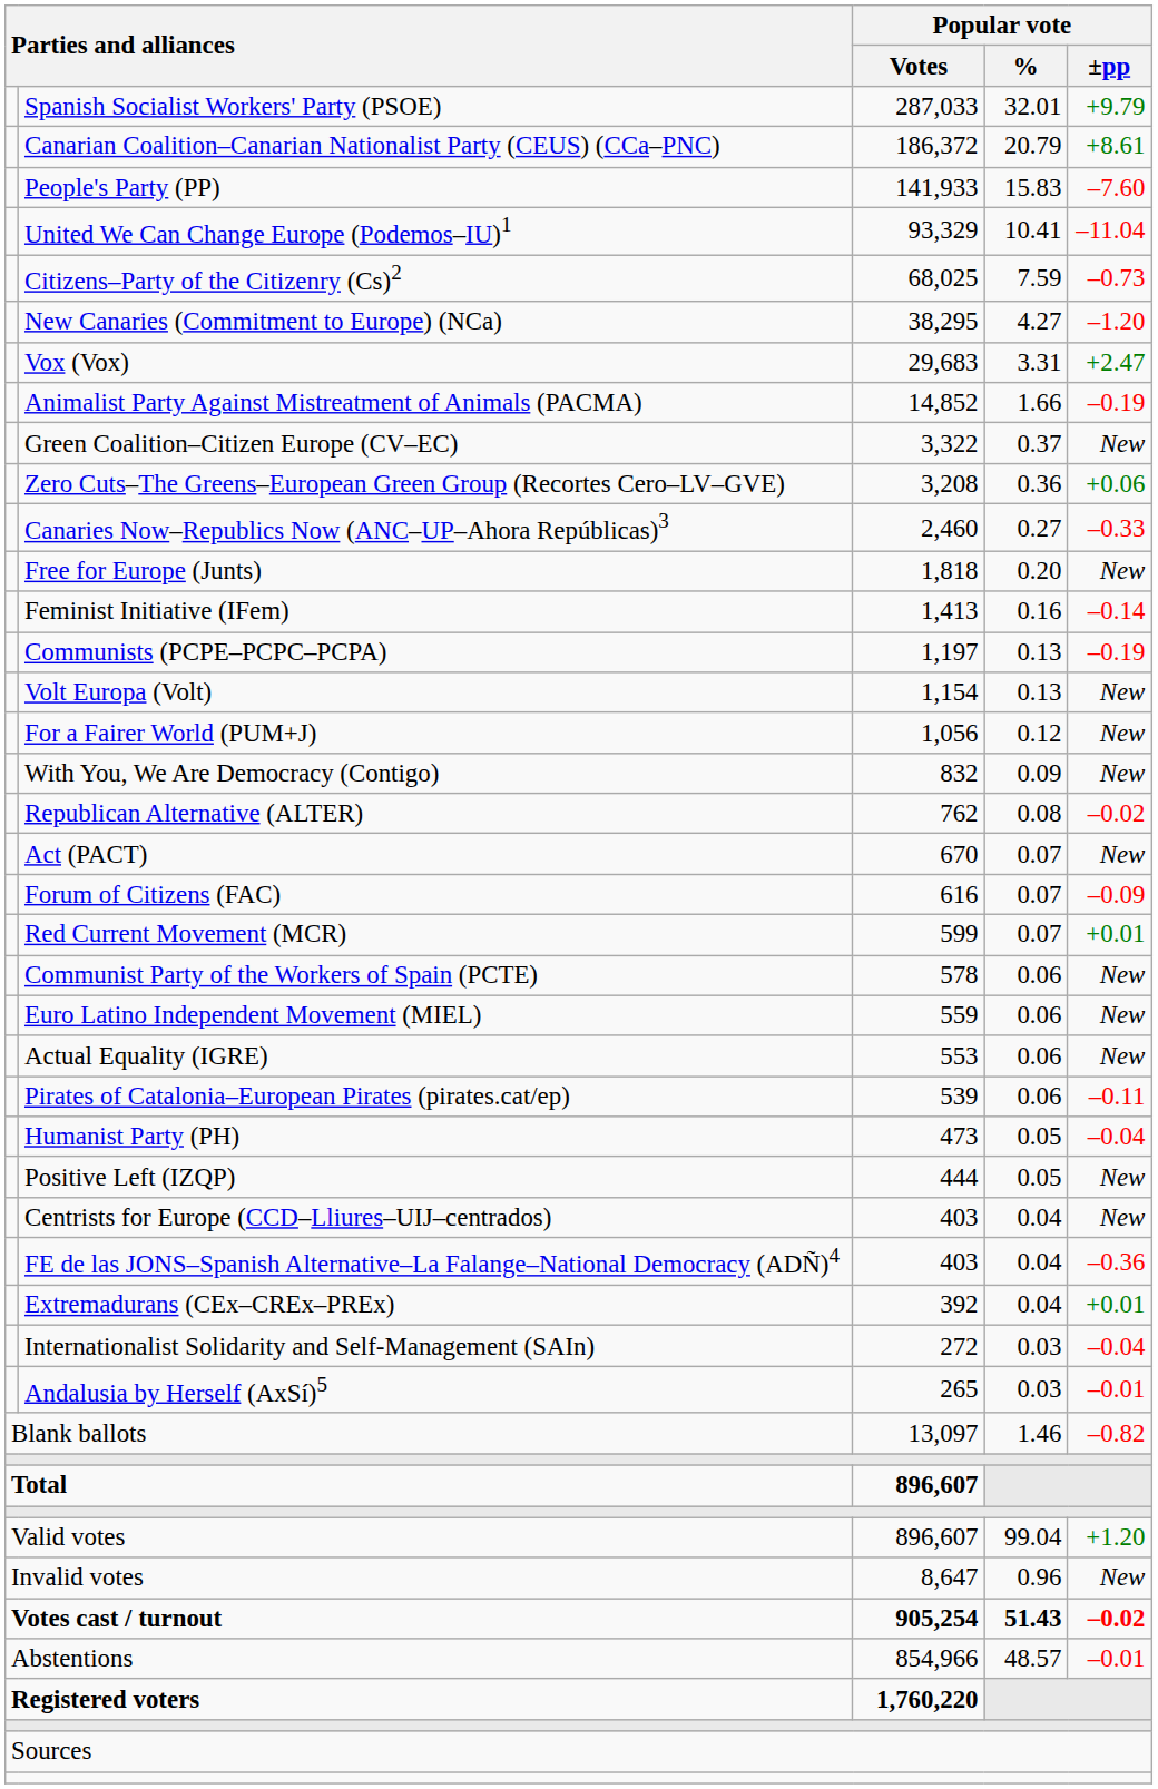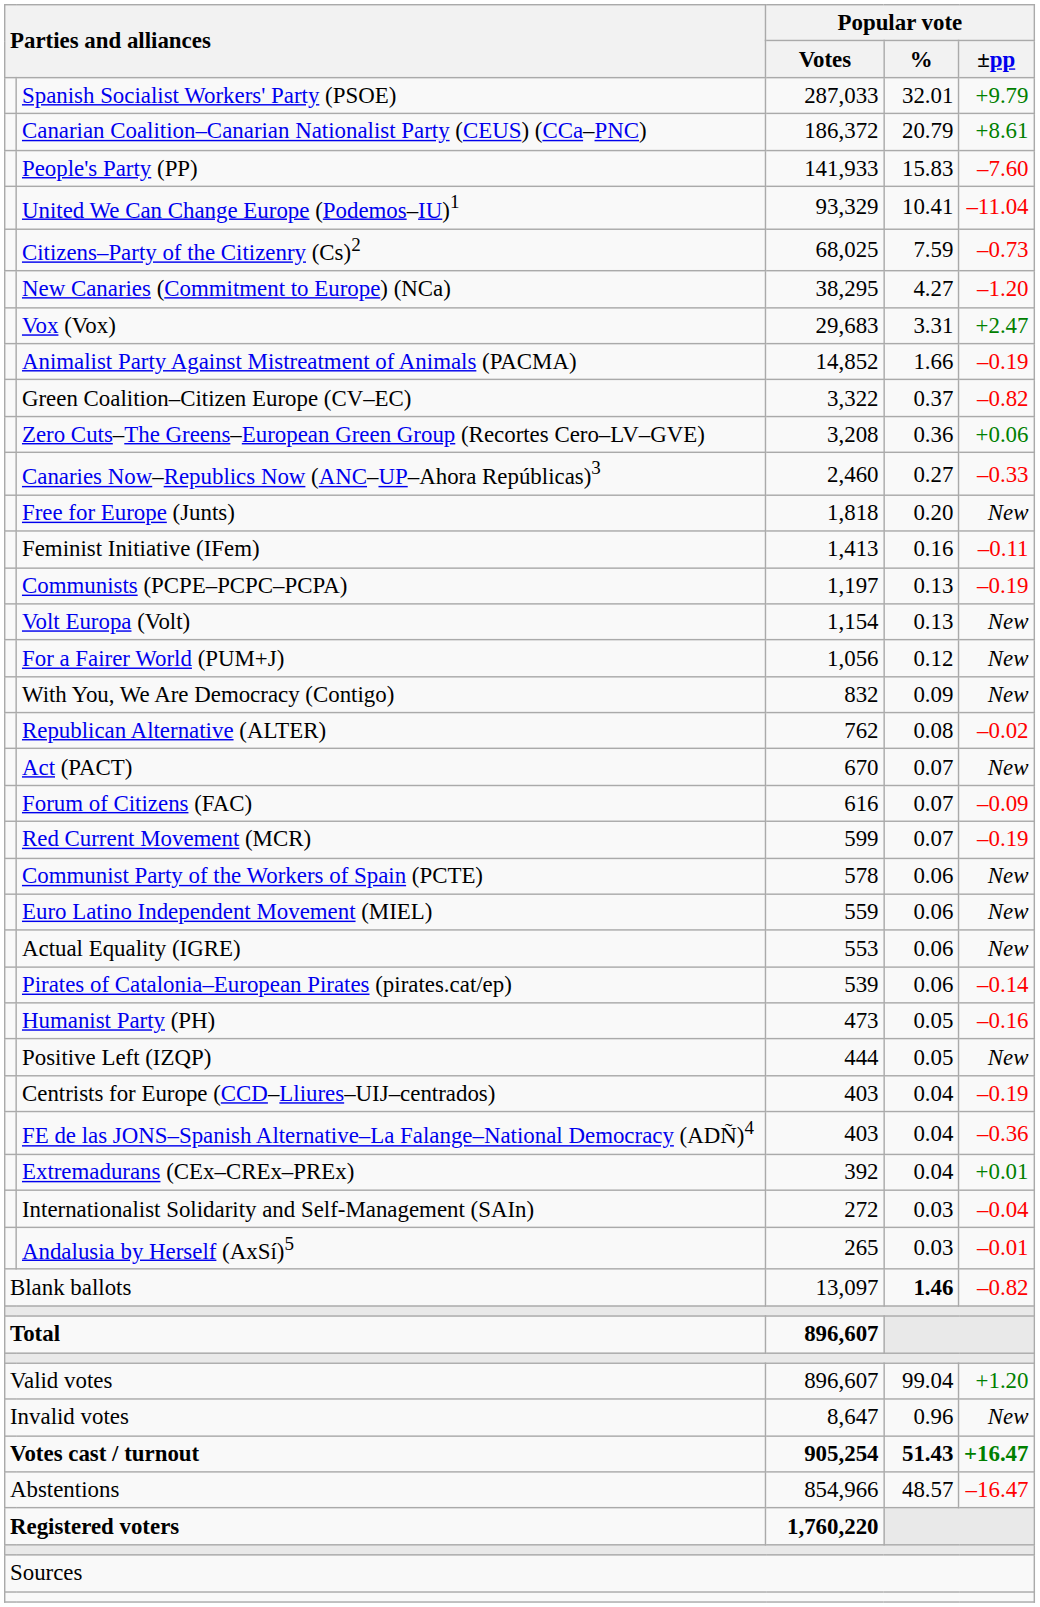Green Coalition–Citizen Europe (CV–EC) | Popular vote / ±pp: New -> –0.82
Feminist Initiative (IFem) | Popular vote / ±pp: –0.14 -> –0.11
Red Current Movement (MCR) | Popular vote / ±pp: +0.01 -> –0.19
Pirates of Catalonia–European Pirates (pirates.cat/ep) | Popular vote / ±pp: –0.11 -> –0.14
Humanist Party (PH) | Popular vote / ±pp: –0.04 -> –0.16
Centrists for Europe (CCD–Lliures–UIJ–centrados) | Popular vote / ±pp: New -> –0.19
Blank ballots | Popular vote / %: normal -> bold
Votes cast / turnout | Popular vote / ±pp: –0.02 -> +16.47
Abstentions | Popular vote / ±pp: –0.01 -> –16.47
